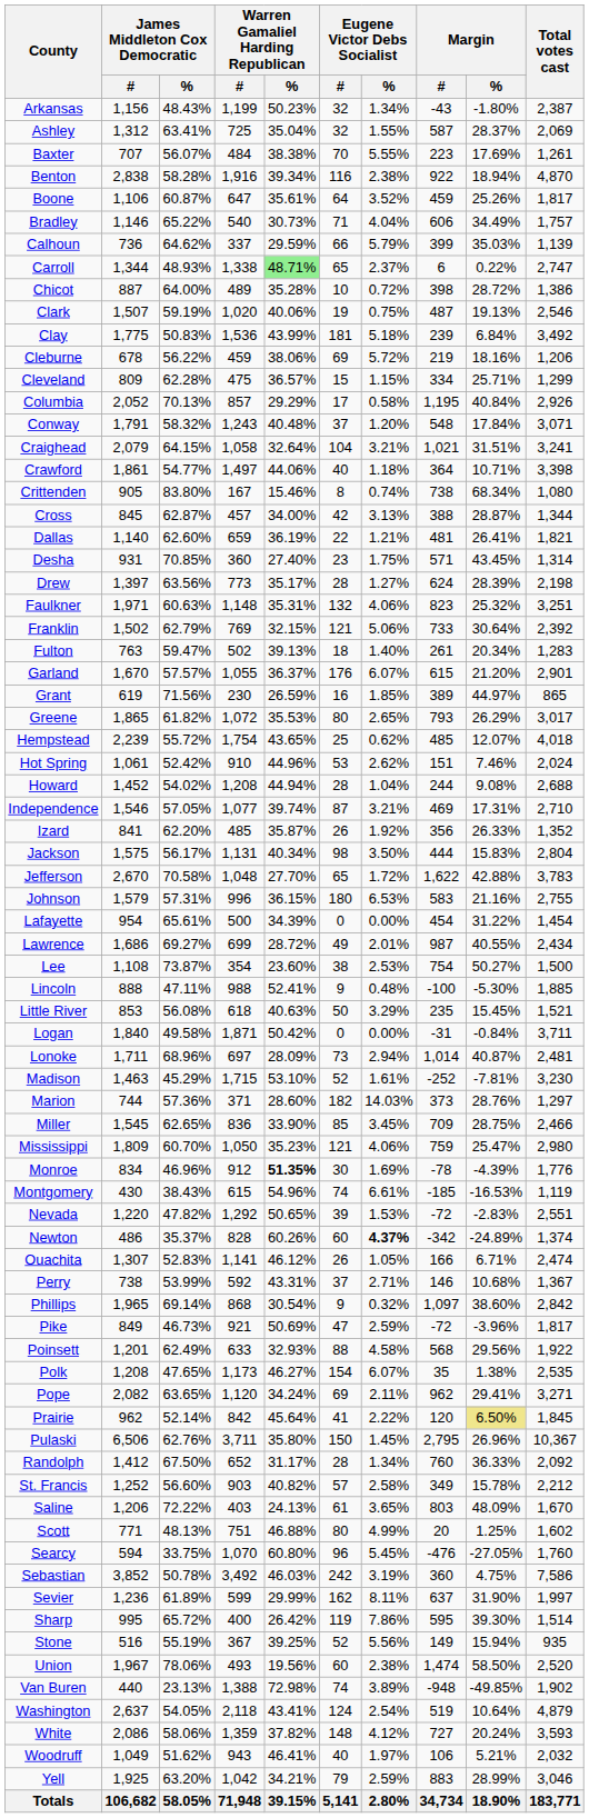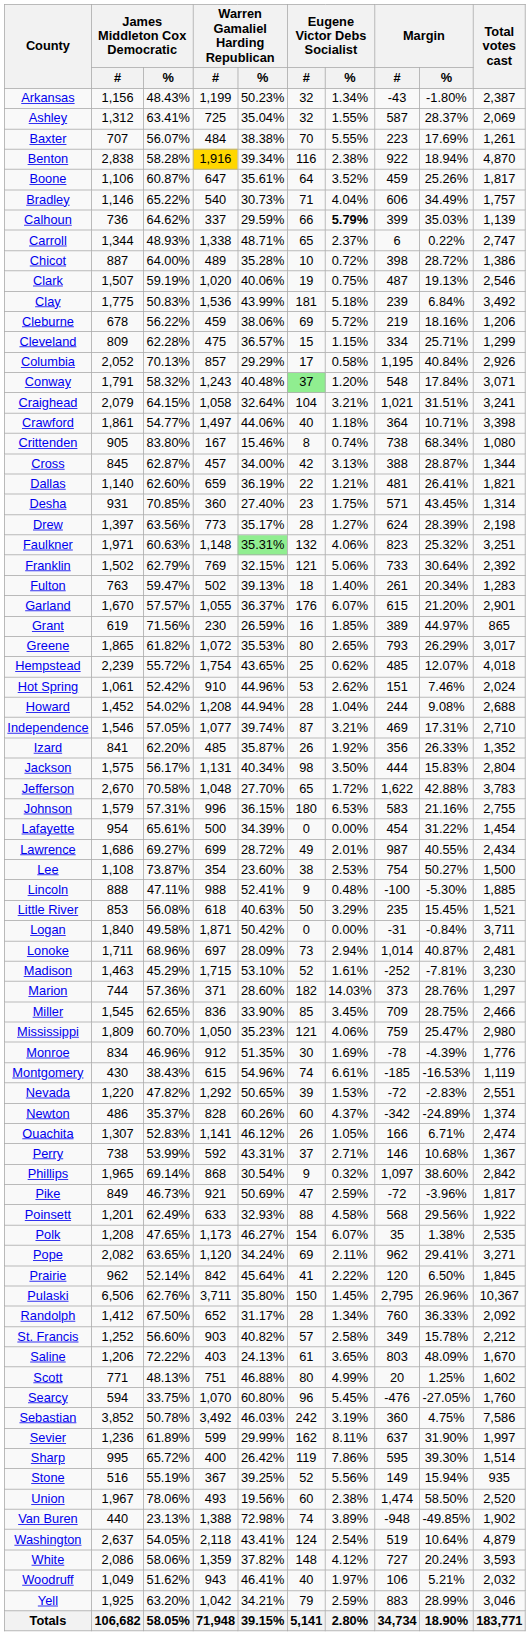Benton | Warren Gamaliel Harding Republican / #: no background -> gold background
Calhoun | Eugene Victor Debs Socialist / %: normal -> bold
Carroll | Warren Gamaliel Harding Republican / %: lightgreen background -> no background
Conway | Eugene Victor Debs Socialist / #: no background -> lightgreen background
Faulkner | Warren Gamaliel Harding Republican / %: no background -> lightgreen background
Monroe | Warren Gamaliel Harding Republican / %: bold -> normal
Newton | Eugene Victor Debs Socialist / %: bold -> normal
Prairie | Margin / %: khaki background -> no background
